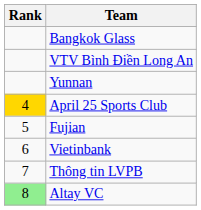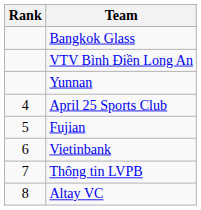April 25 Sports Club | Rank: gold background -> no background
Altay VC | Rank: lightgreen background -> no background
